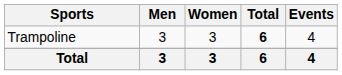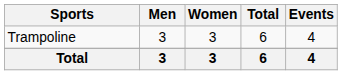Trampoline | Total: bold -> normal
